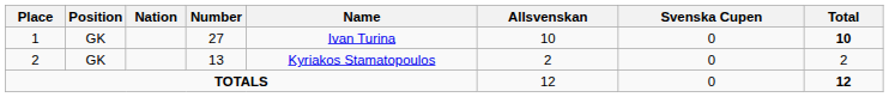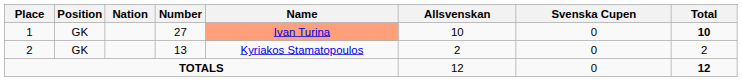1 | Name: no background -> lightsalmon background
